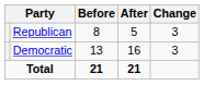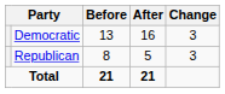rows swapped: Democratic <-> Republican
